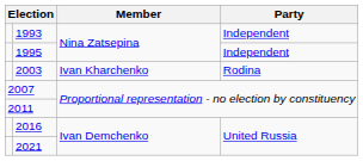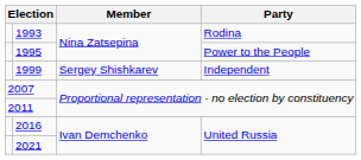1993 | Party: Independent -> Rodina
1995 | Party: Independent -> Power to the People
+ row: 1999 | Sergey Shishkarev | Independent
- row: 2003 | Ivan Kharchenko | Rodina
